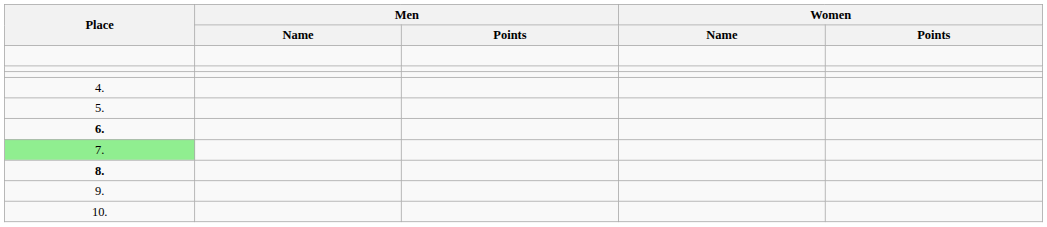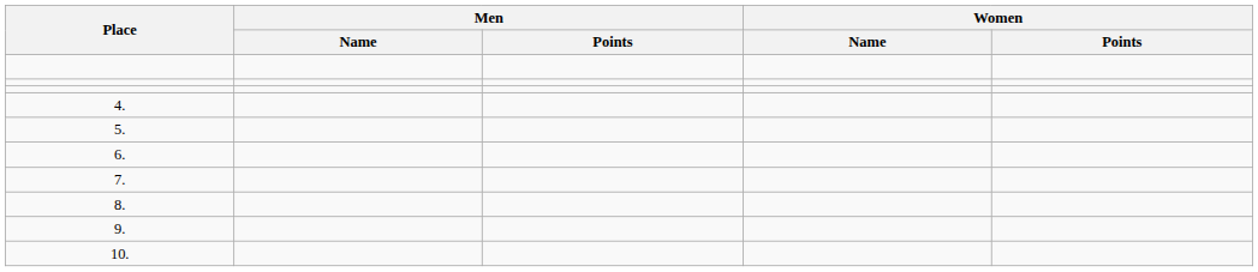6. | Place: bold -> normal
7. | Place: lightgreen background -> no background
8. | Place: bold -> normal
